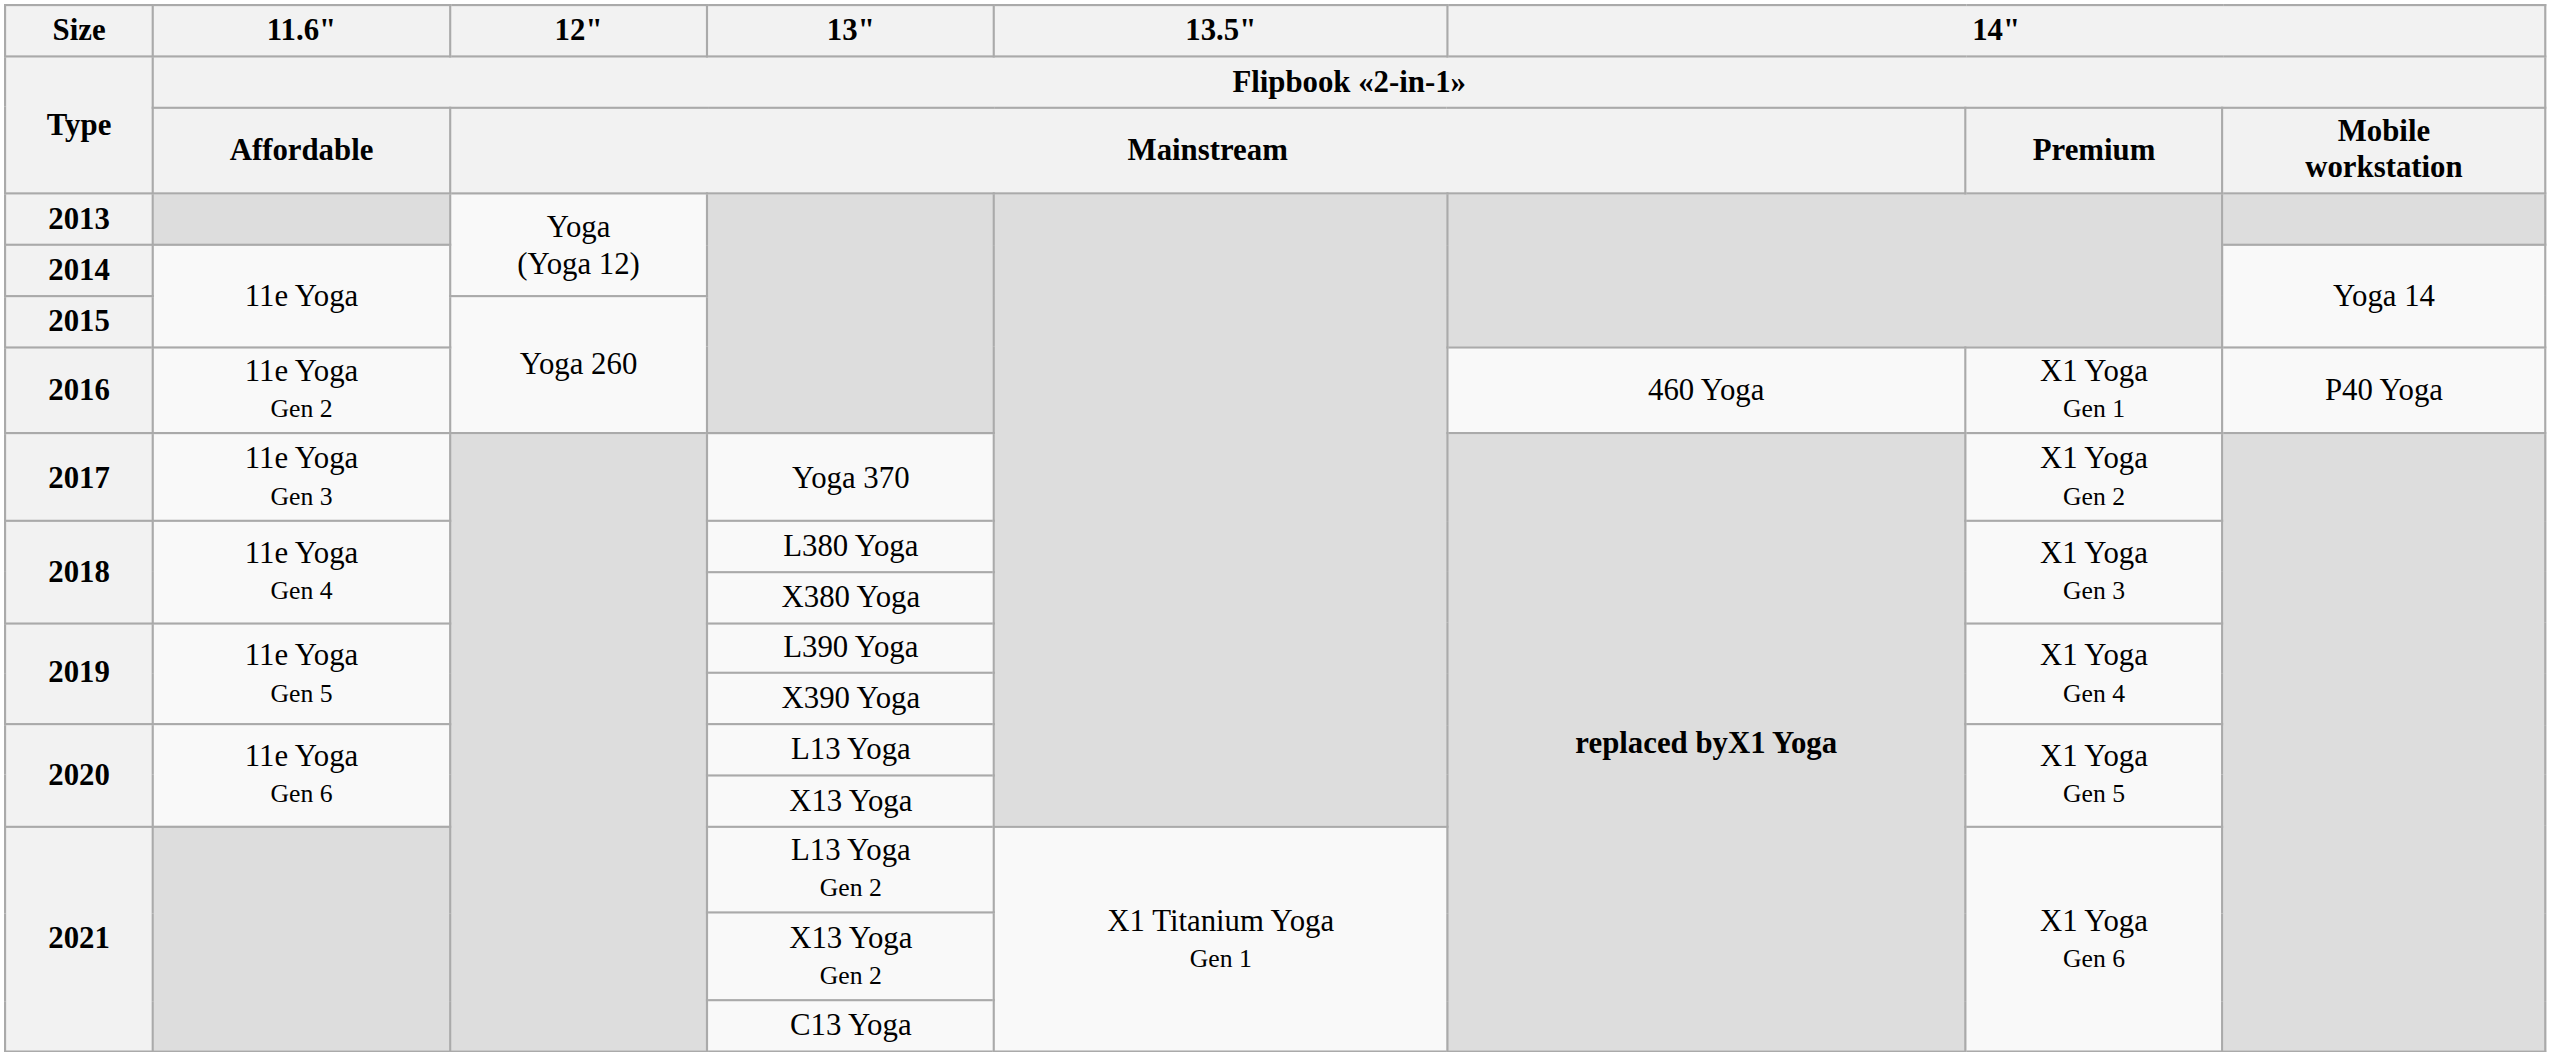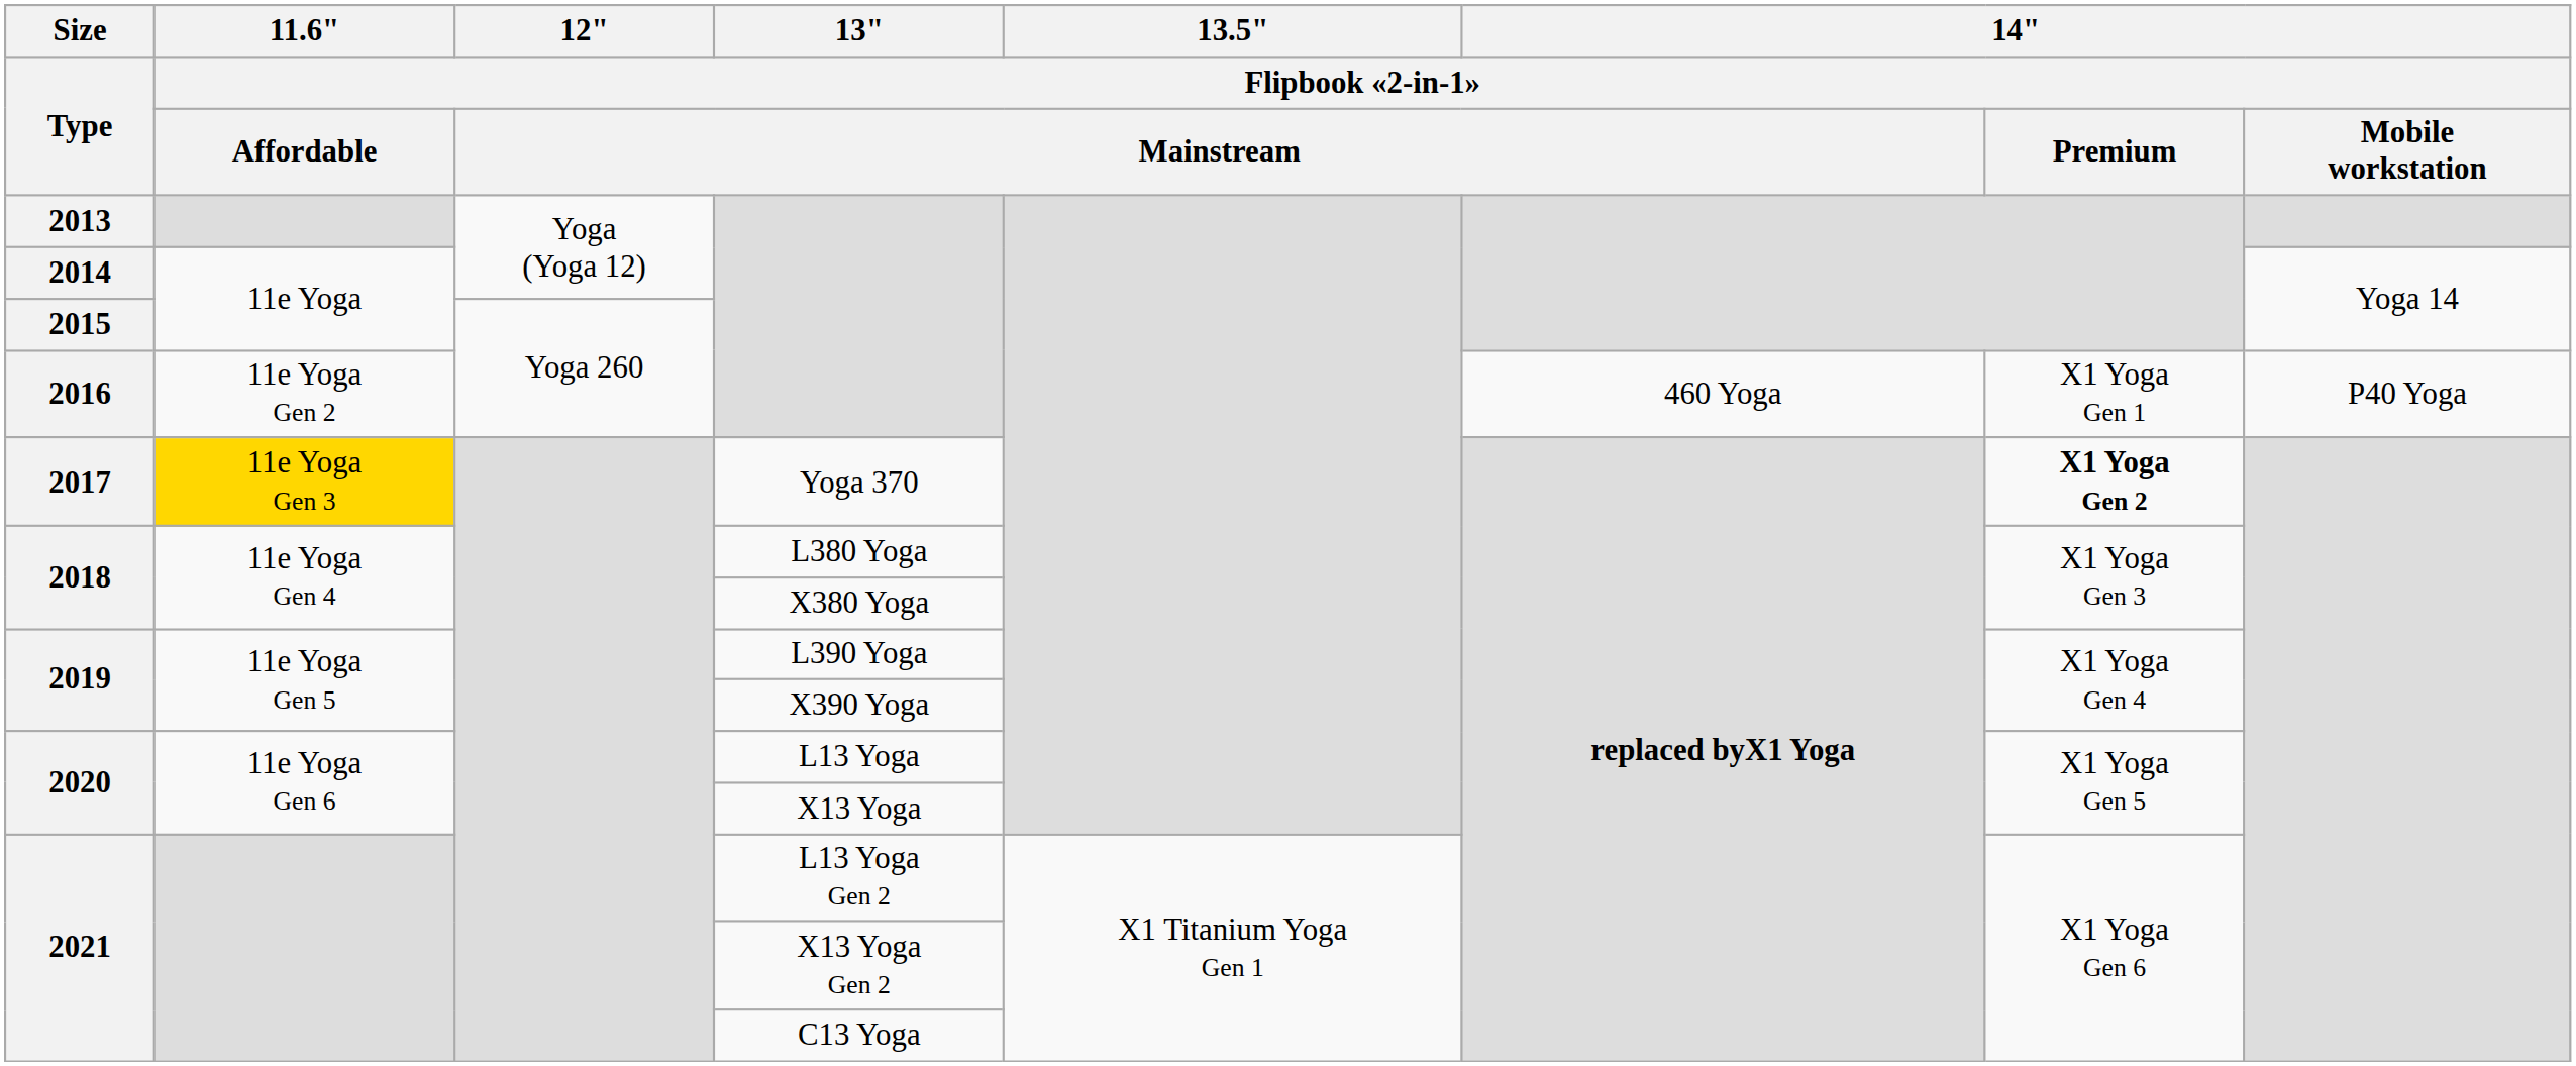Yoga 370 | 11.6" / Flipbook «2-in-1» / Affordable: no background -> gold background
Yoga 370 | 14" / Flipbook «2-in-1» / Premium: normal -> bold
